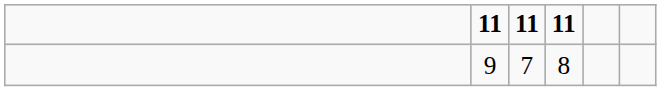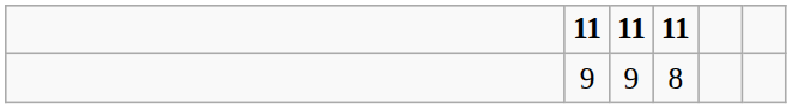row 2 | column 3: 7 -> 9
